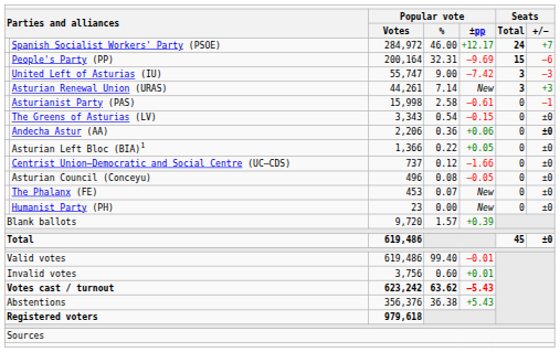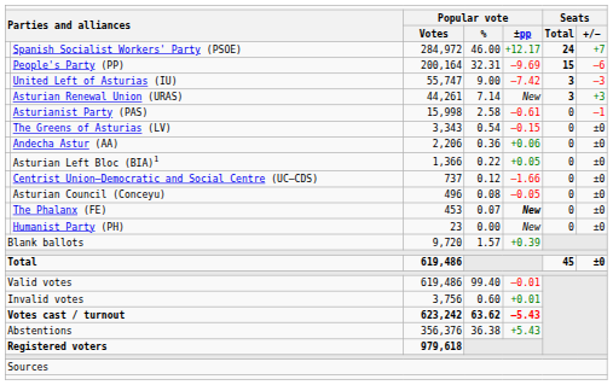Andecha Astur (AA) | column 7: bold -> normal
The Phalanx (FE) | column 5: normal -> bold
